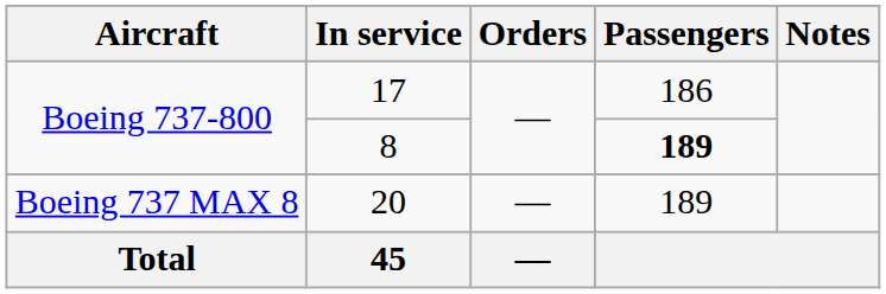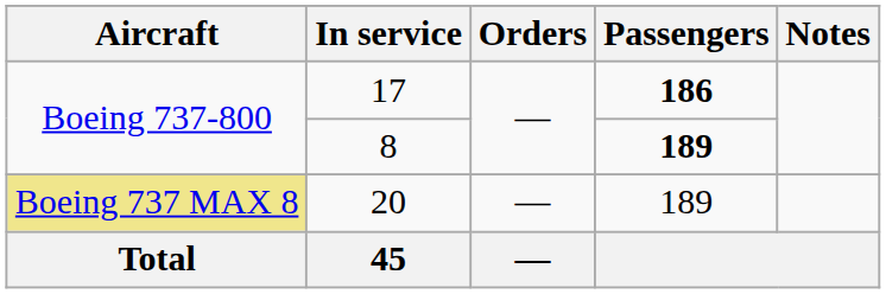17 | Passengers: normal -> bold
20 | Aircraft: no background -> khaki background
